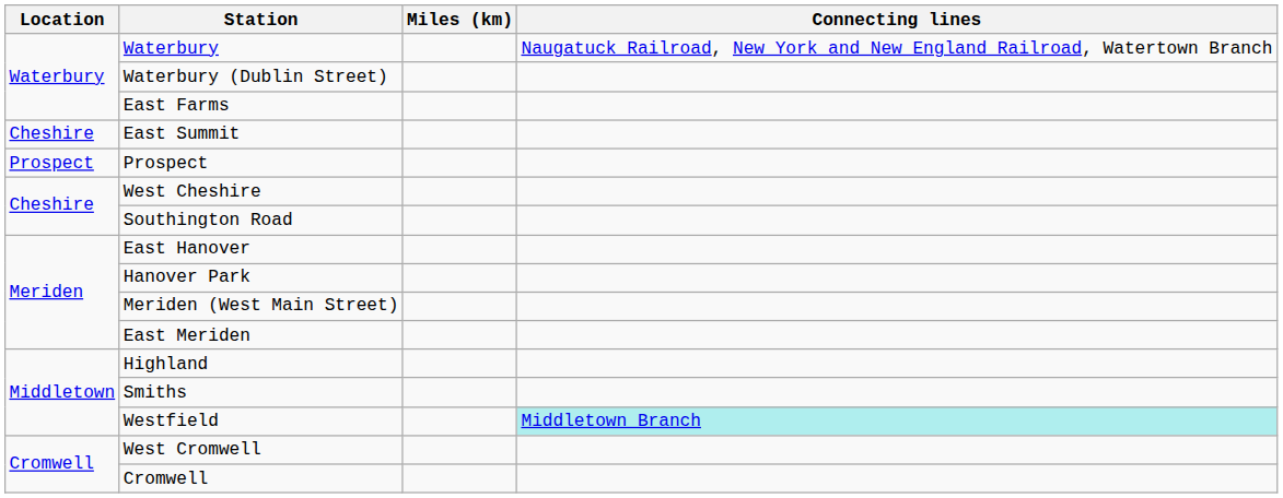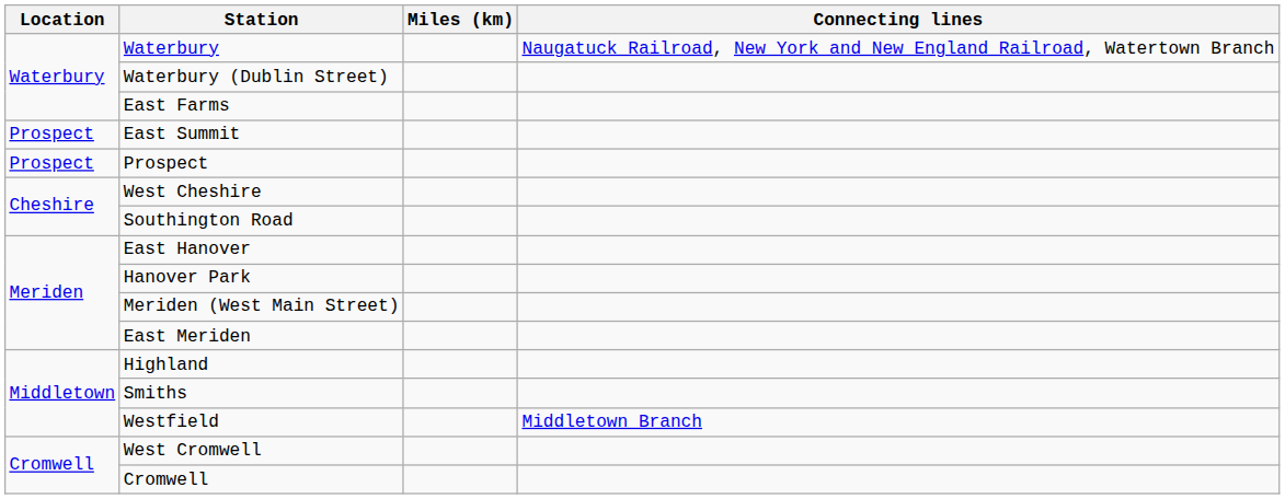East Summit | Location: Cheshire -> Prospect
Westfield | Connecting lines: paleturquoise background -> no background
